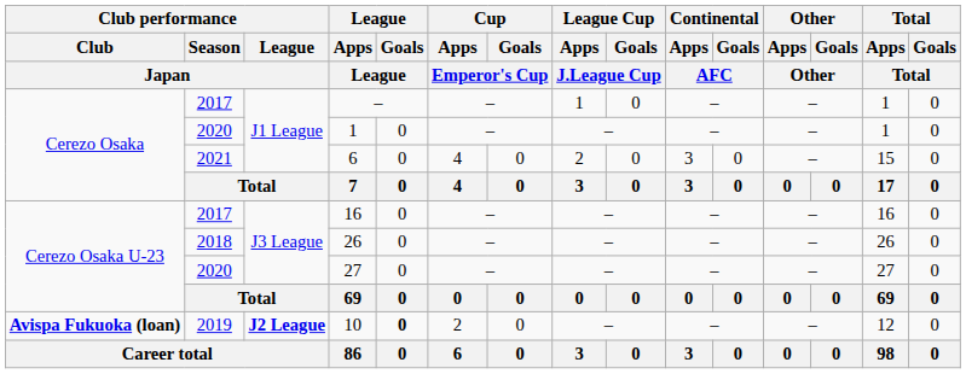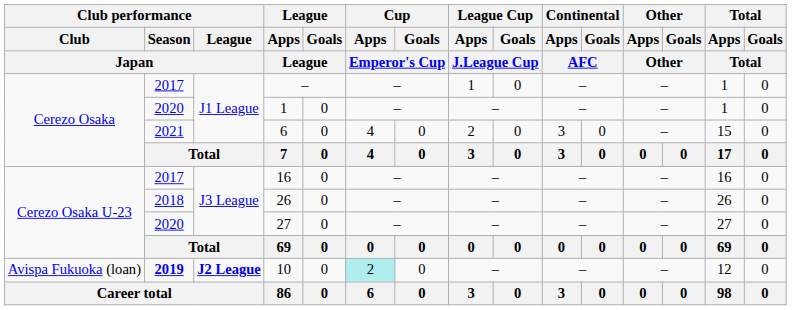10 | Club performance / Club / Japan: bold -> normal
10 | Club performance / Season / Japan: normal -> bold
10 | League / Goals / League: bold -> normal
10 | Cup / Apps / Emperor's Cup: no background -> paleturquoise background
